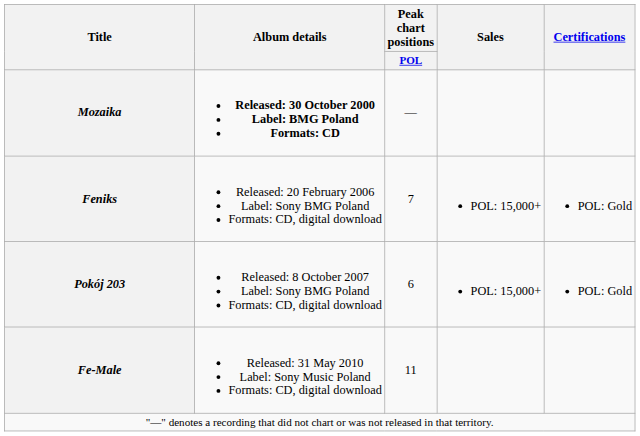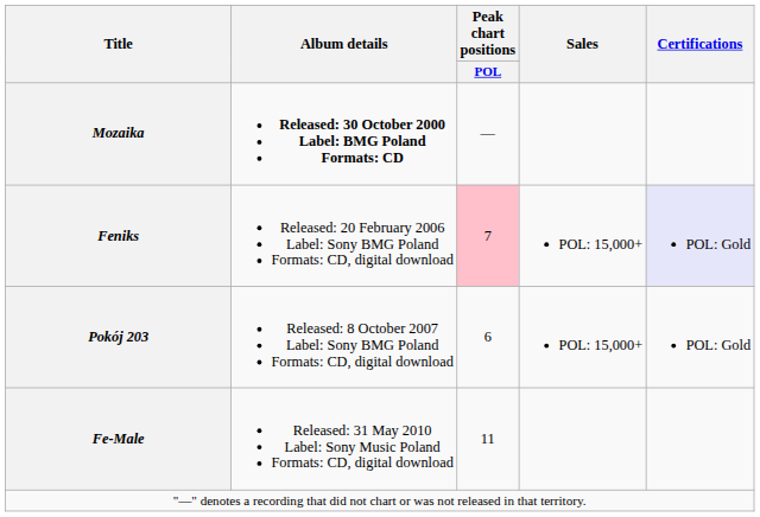Feniks | Peak chart positions / POL: no background -> pink background
Feniks | Certifications: no background -> lavender background
